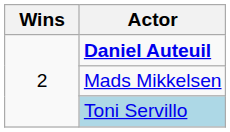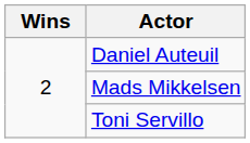Daniel Auteuil | Actor: bold -> normal
Toni Servillo | Actor: lightblue background -> no background
